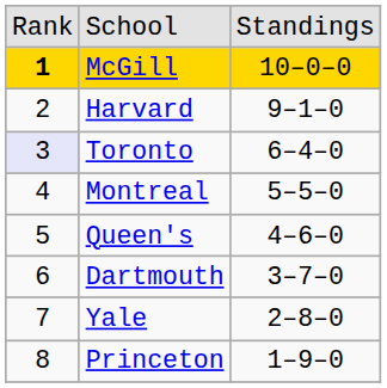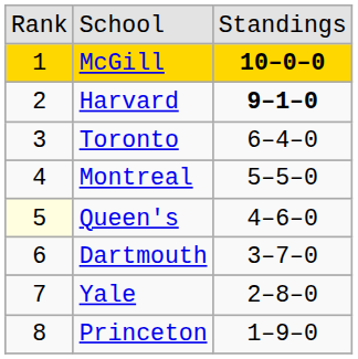McGill | column 1: bold -> normal
McGill | column 3: normal -> bold
Harvard | column 3: normal -> bold
Toronto | column 1: lavender background -> no background
Queen's | column 1: no background -> lightyellow background
